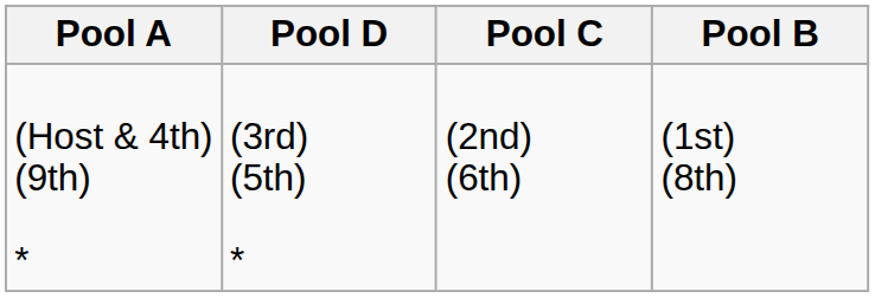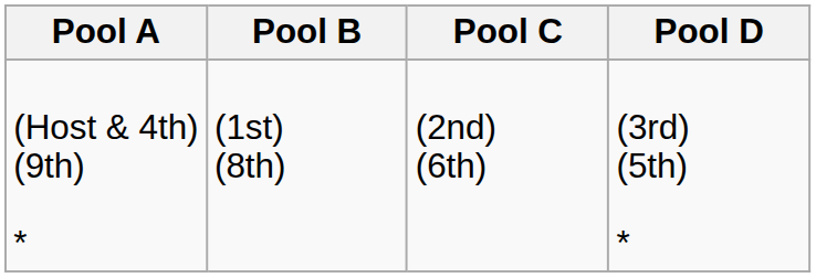columns swapped: Pool B <-> Pool D
